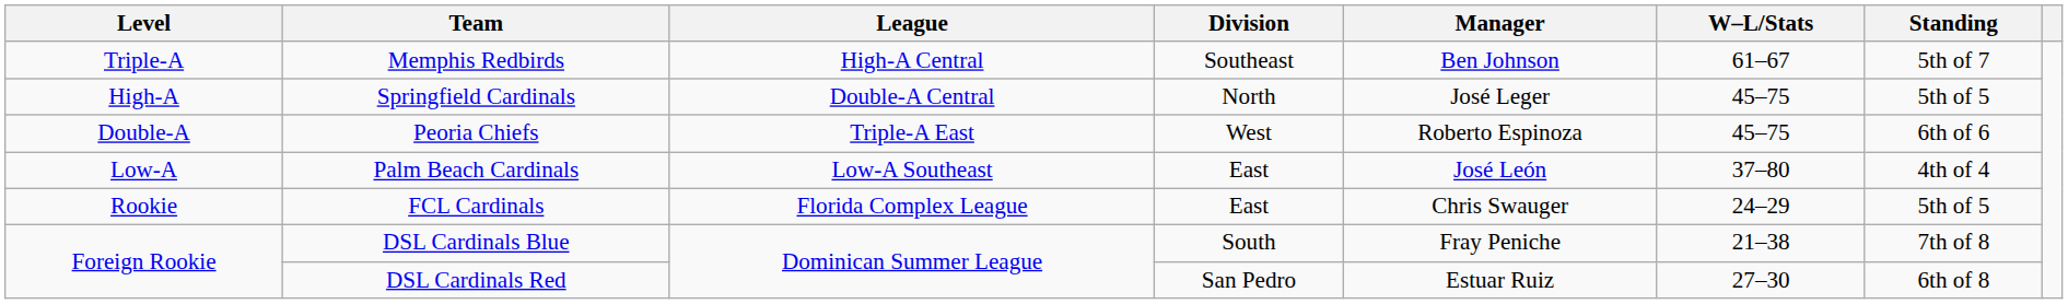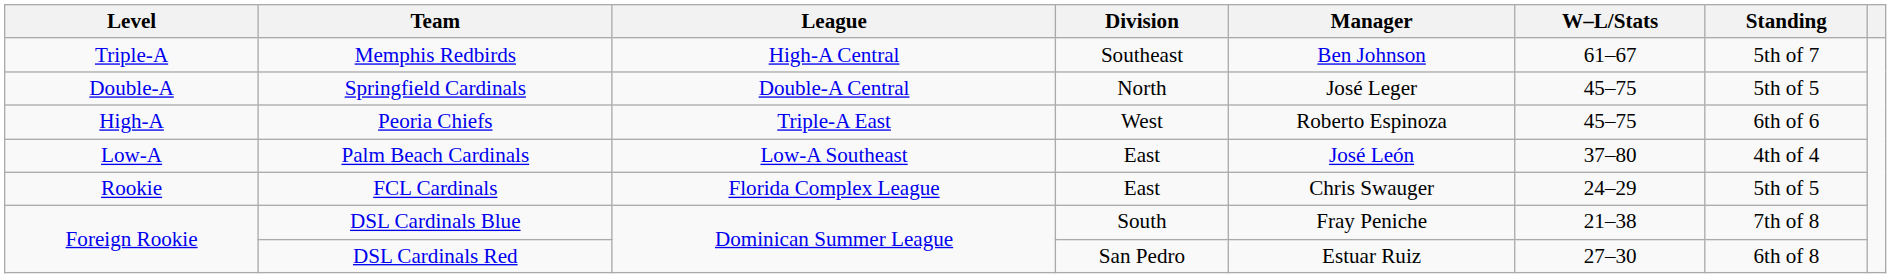Springfield Cardinals | Level: High-A -> Double-A
Peoria Chiefs | Level: Double-A -> High-A
